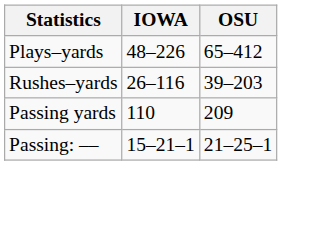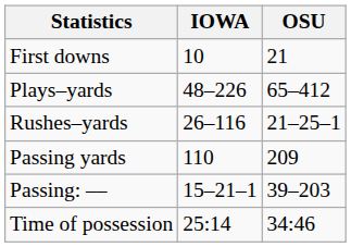+ row: First downs | 10 | 21
Rushes–yards | OSU: 39–203 -> 21–25–1
Passing: –– | OSU: 21–25–1 -> 39–203
+ row: Time of possession | 25:14 | 34:46
